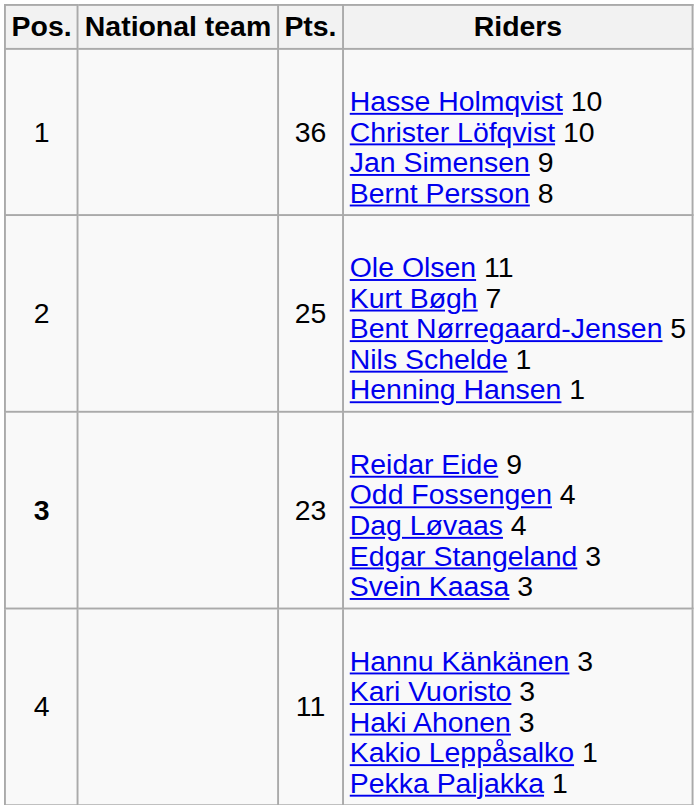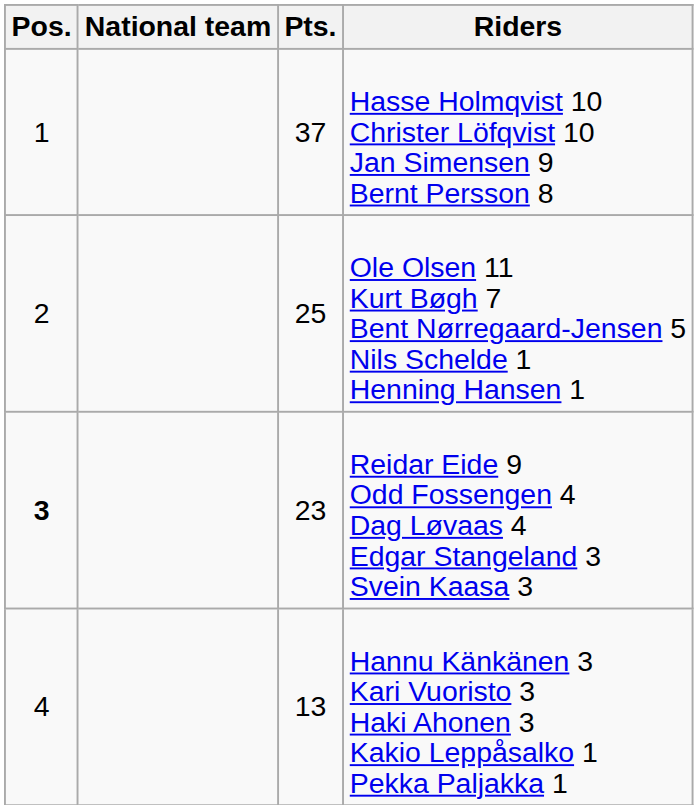row 2 | Pts.: 36 -> 37
row 5 | Pts.: 11 -> 13
